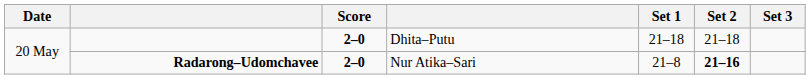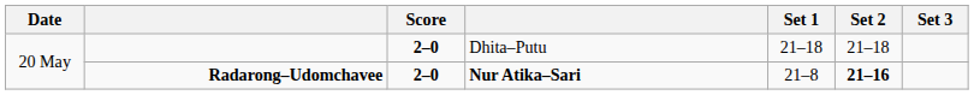Radarong–Udomchavee | column 4: normal -> bold
